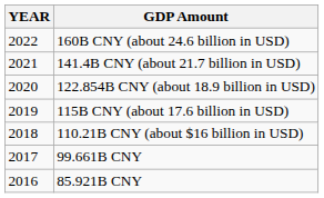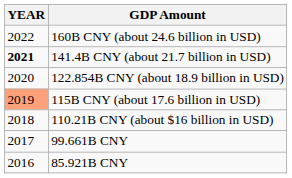141.4B CNY (about 21.7 billion in USD) | YEAR: normal -> bold
115B CNY (about 17.6 billion in USD) | YEAR: no background -> lightsalmon background
